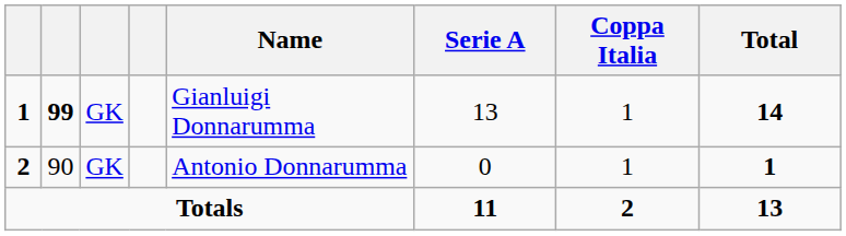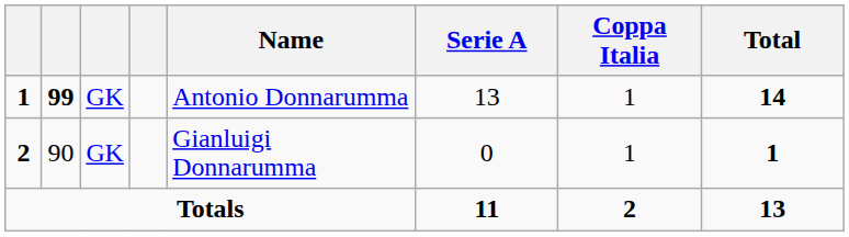row 2 | Name: Gianluigi Donnarumma -> Antonio Donnarumma
row 3 | Name: Antonio Donnarumma -> Gianluigi Donnarumma
